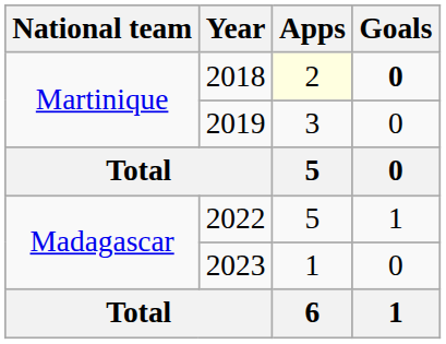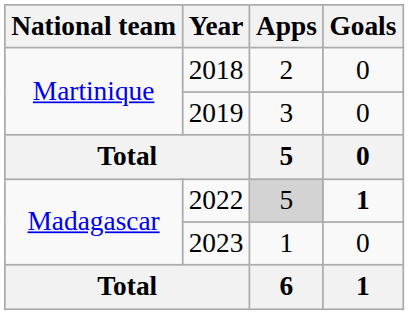2018 | Apps: lightyellow background -> no background
2018 | Goals: bold -> normal
2022 | Apps: no background -> lightgrey background
2022 | Goals: normal -> bold
